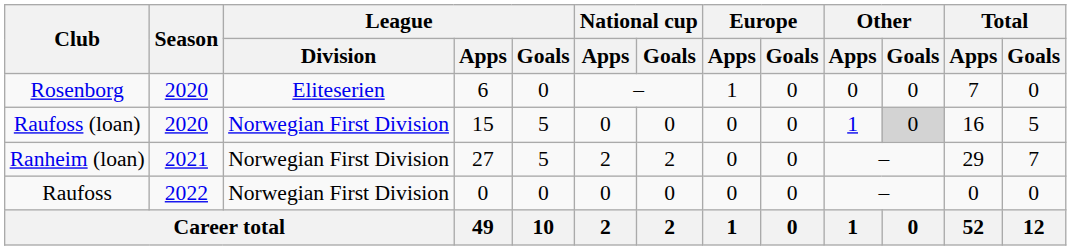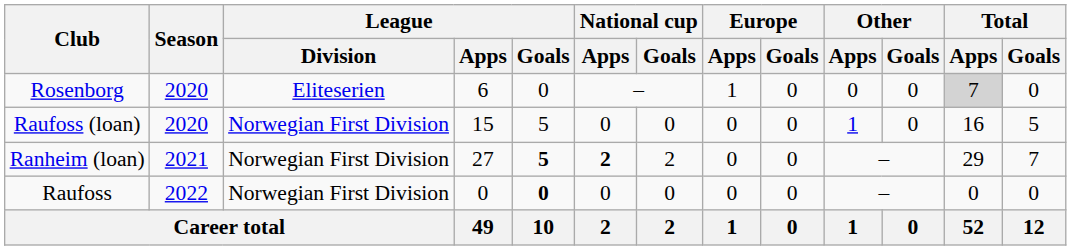Rosenborg | Total / Apps: no background -> lightgrey background
Raufoss (loan) | Other / Goals: lightgrey background -> no background
Ranheim (loan) | League / Goals: normal -> bold
Ranheim (loan) | National cup / Apps: normal -> bold
Raufoss | League / Goals: normal -> bold
